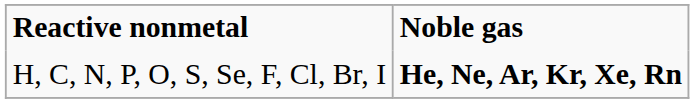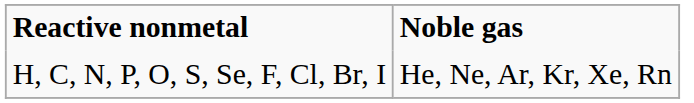H, C, N, P, O, S, Se, F, Cl, Br, I | Noble gas: bold -> normal
